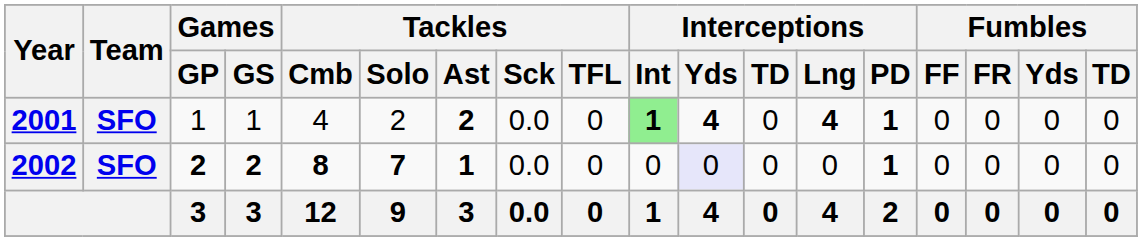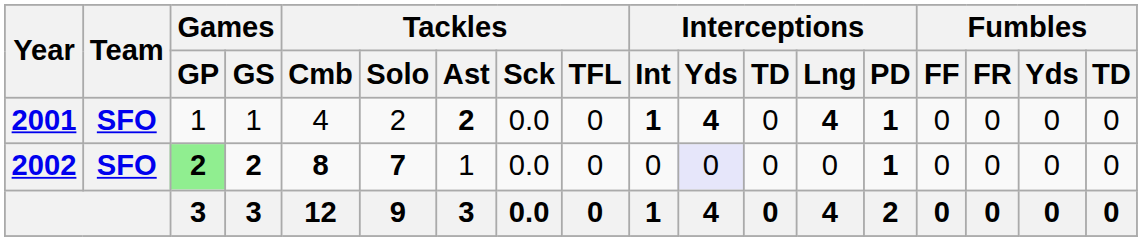2001 | Interceptions / Int: lightgreen background -> no background
2002 | Games / GP: no background -> lightgreen background
2002 | Tackles / Ast: bold -> normal
